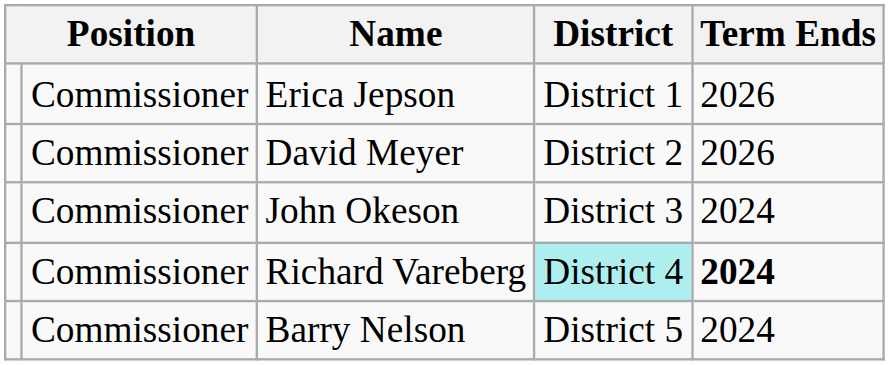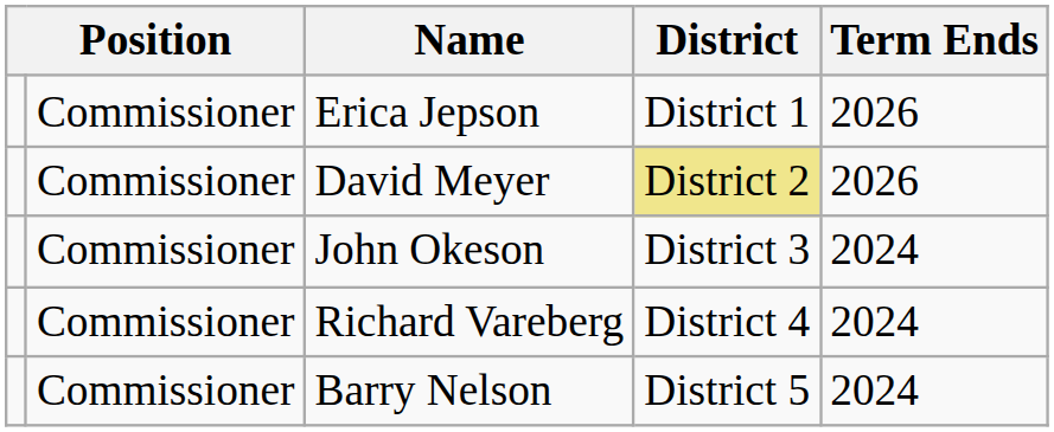David Meyer | District: no background -> khaki background
Richard Vareberg | District: paleturquoise background -> no background
Richard Vareberg | Term Ends: bold -> normal
